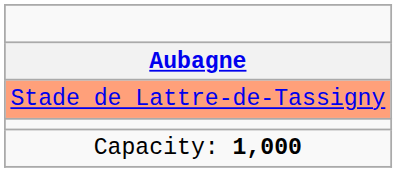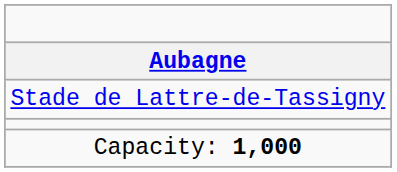row 3 | column 1: lightsalmon background -> no background
